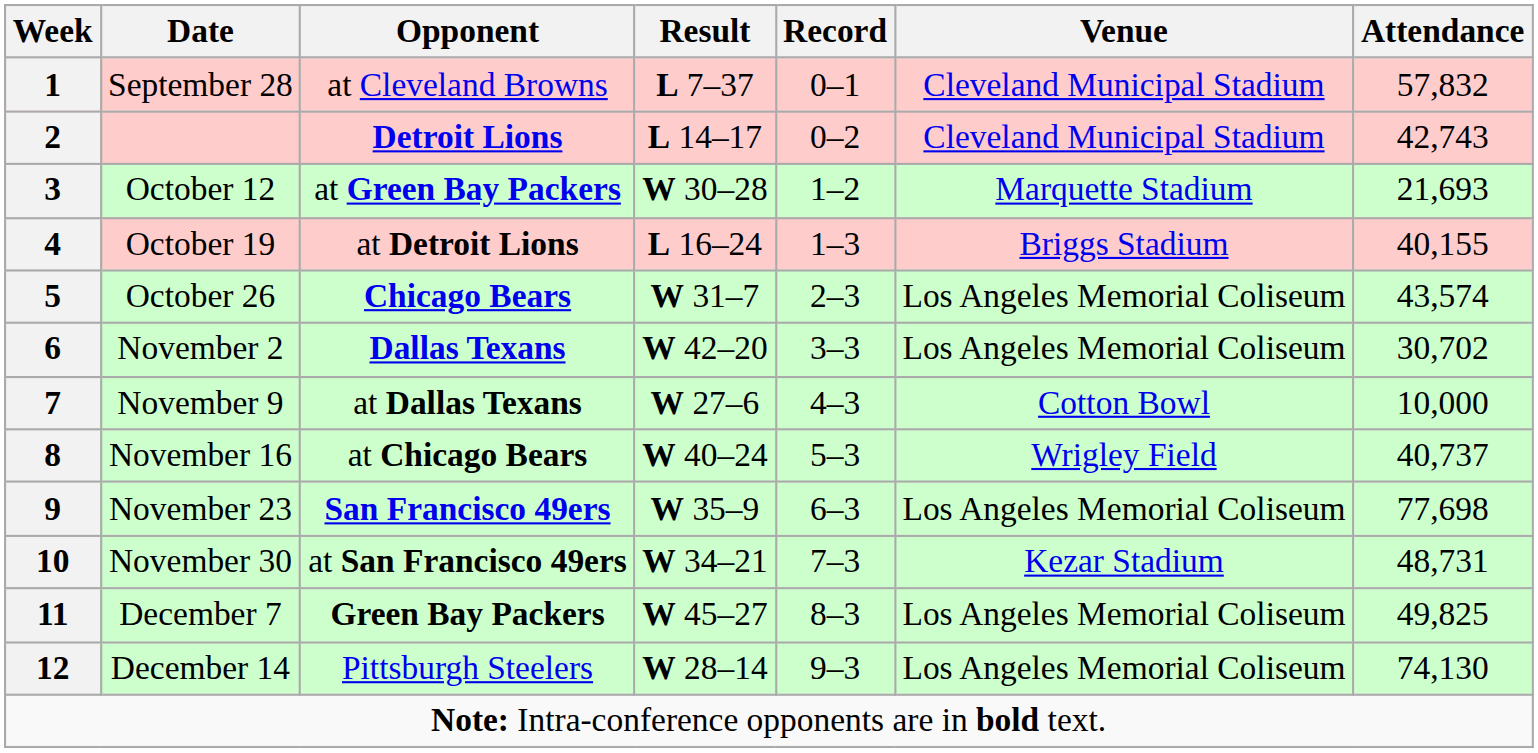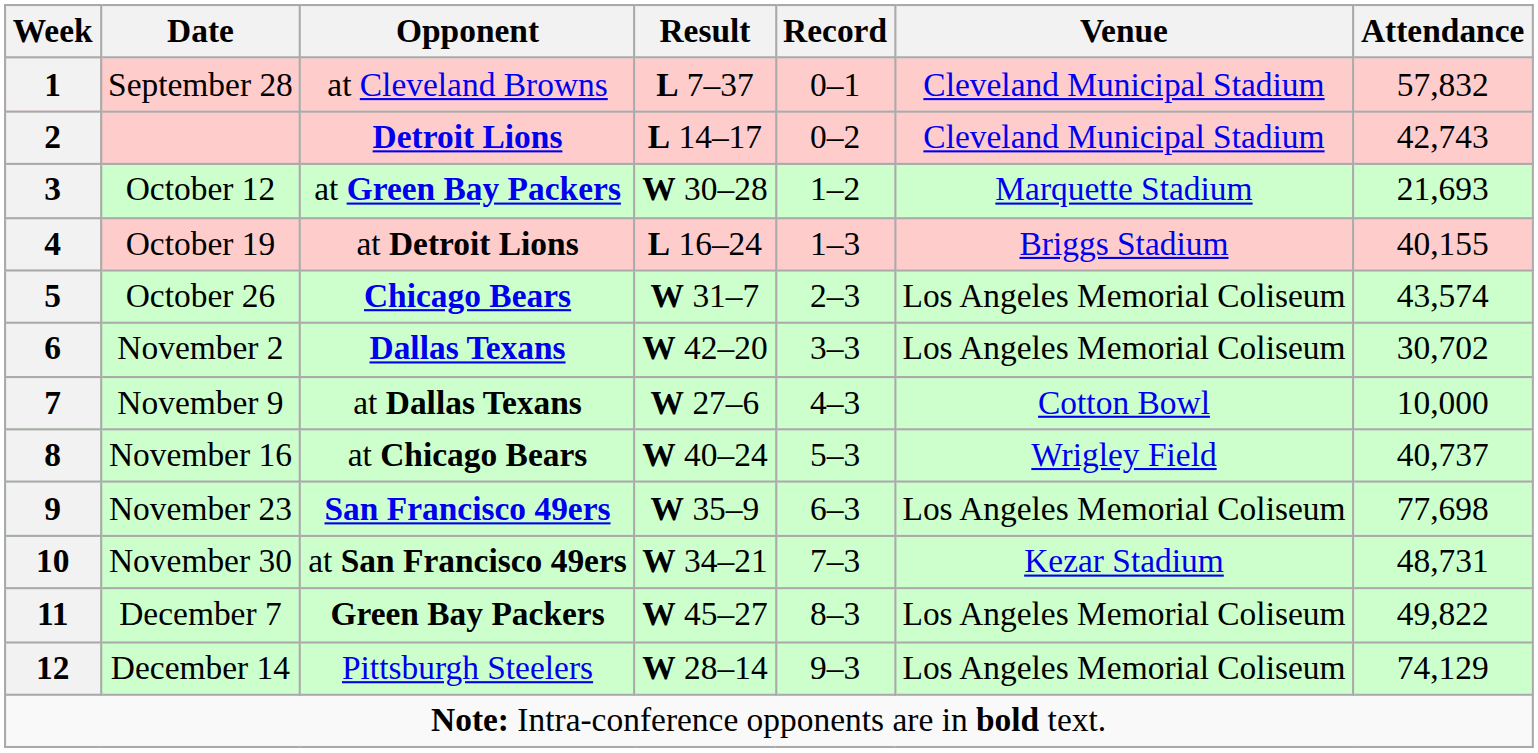11 | Attendance: 49,825 -> 49,822
12 | Attendance: 74,130 -> 74,129
